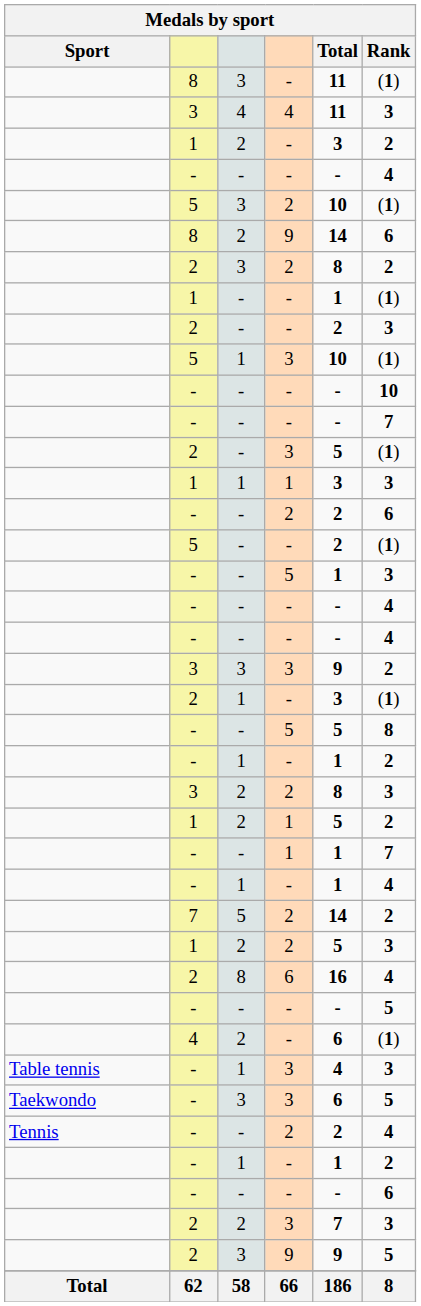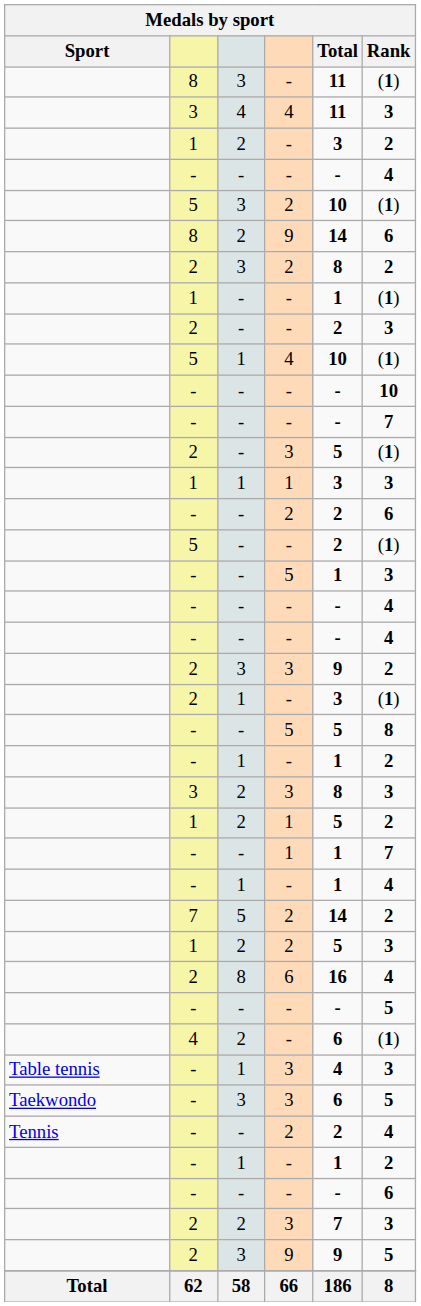row 12 | column 4: 3 -> 4
row 22 | column 2: 3 -> 2
row 26 | column 4: 2 -> 3
